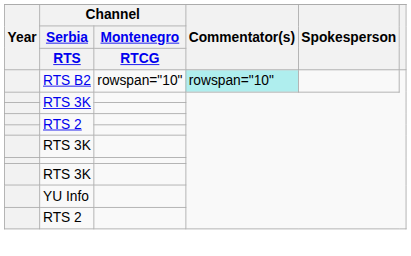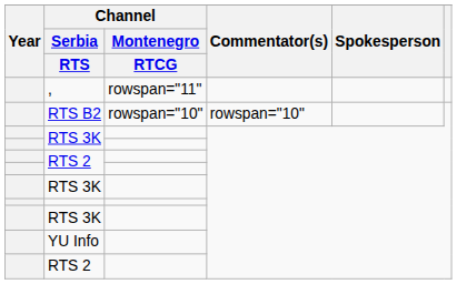+ row: , | rowspan="11"
RTS B2 | Commentator(s): paleturquoise background -> no background
